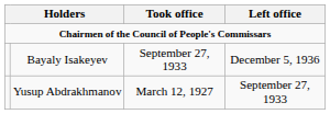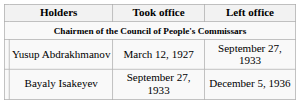rows swapped: Yusup Abdrakhmanov <-> Bayaly Isakeyev
